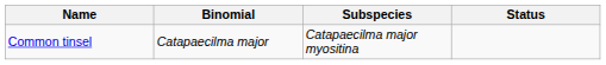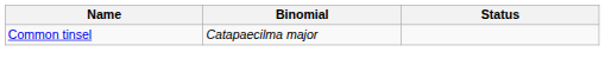- column: Subspecies | Catapaecilma major myositina
